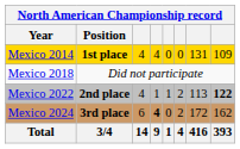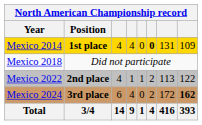Mexico 2014 | column 6: normal -> bold
Mexico 2022 | column 8: bold -> normal
Mexico 2024 | column 4: bold -> normal
Mexico 2024 | column 8: normal -> bold
